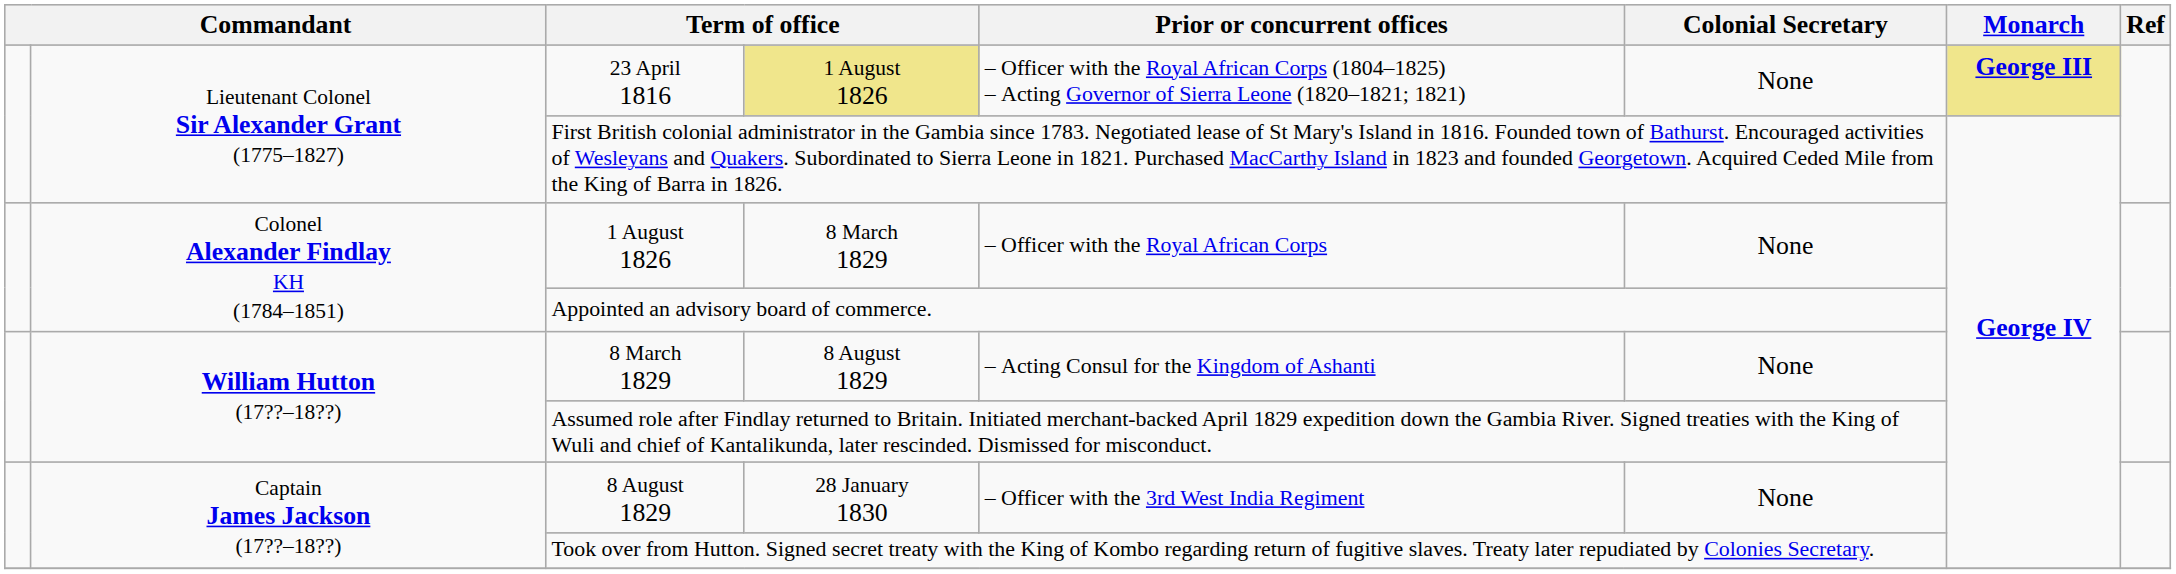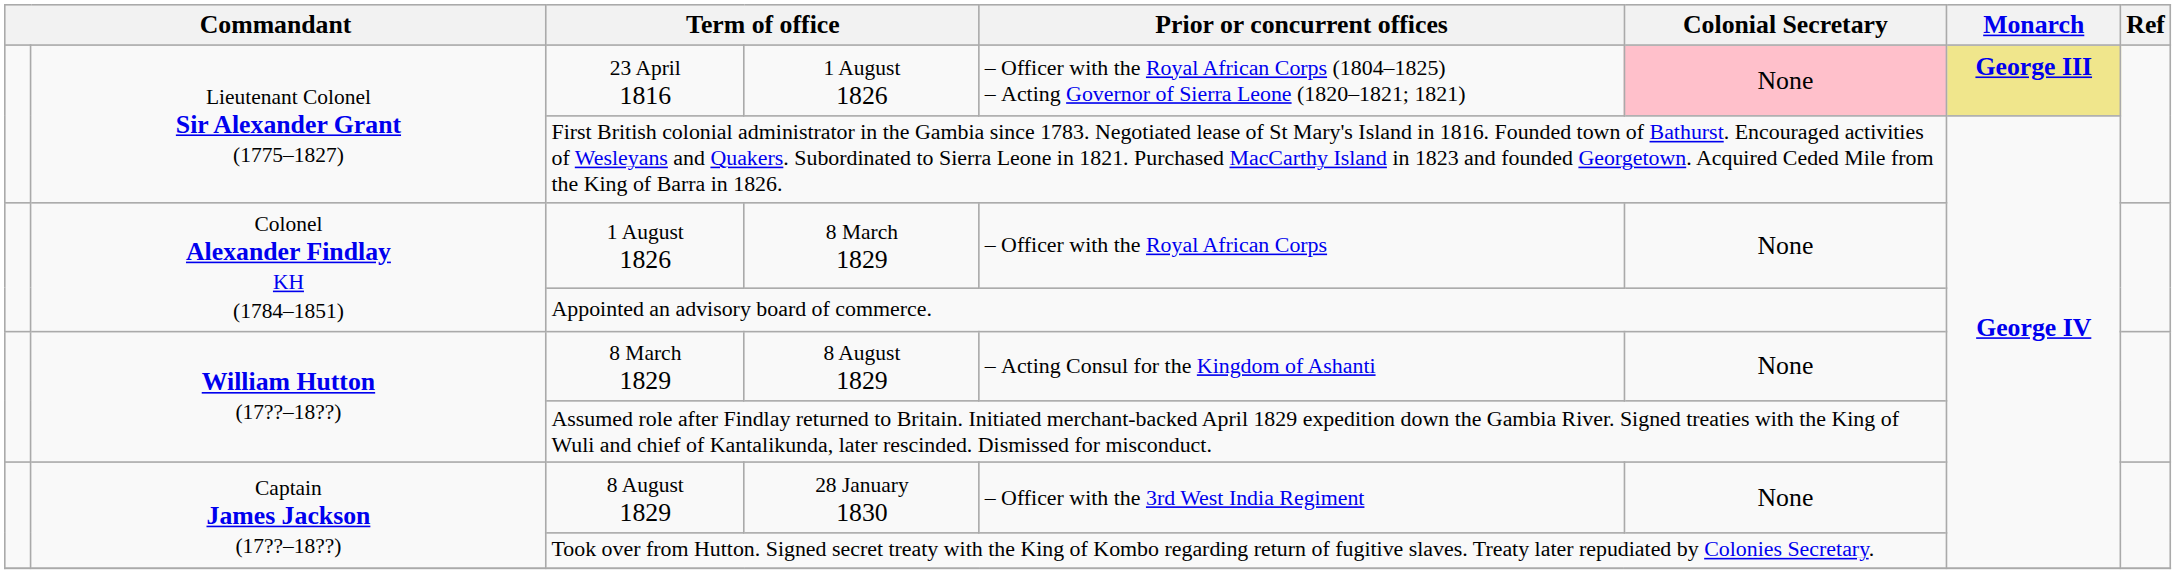23 April 1816 | column 4: khaki background -> no background
23 April 1816 | Colonial Secretary: no background -> pink background
